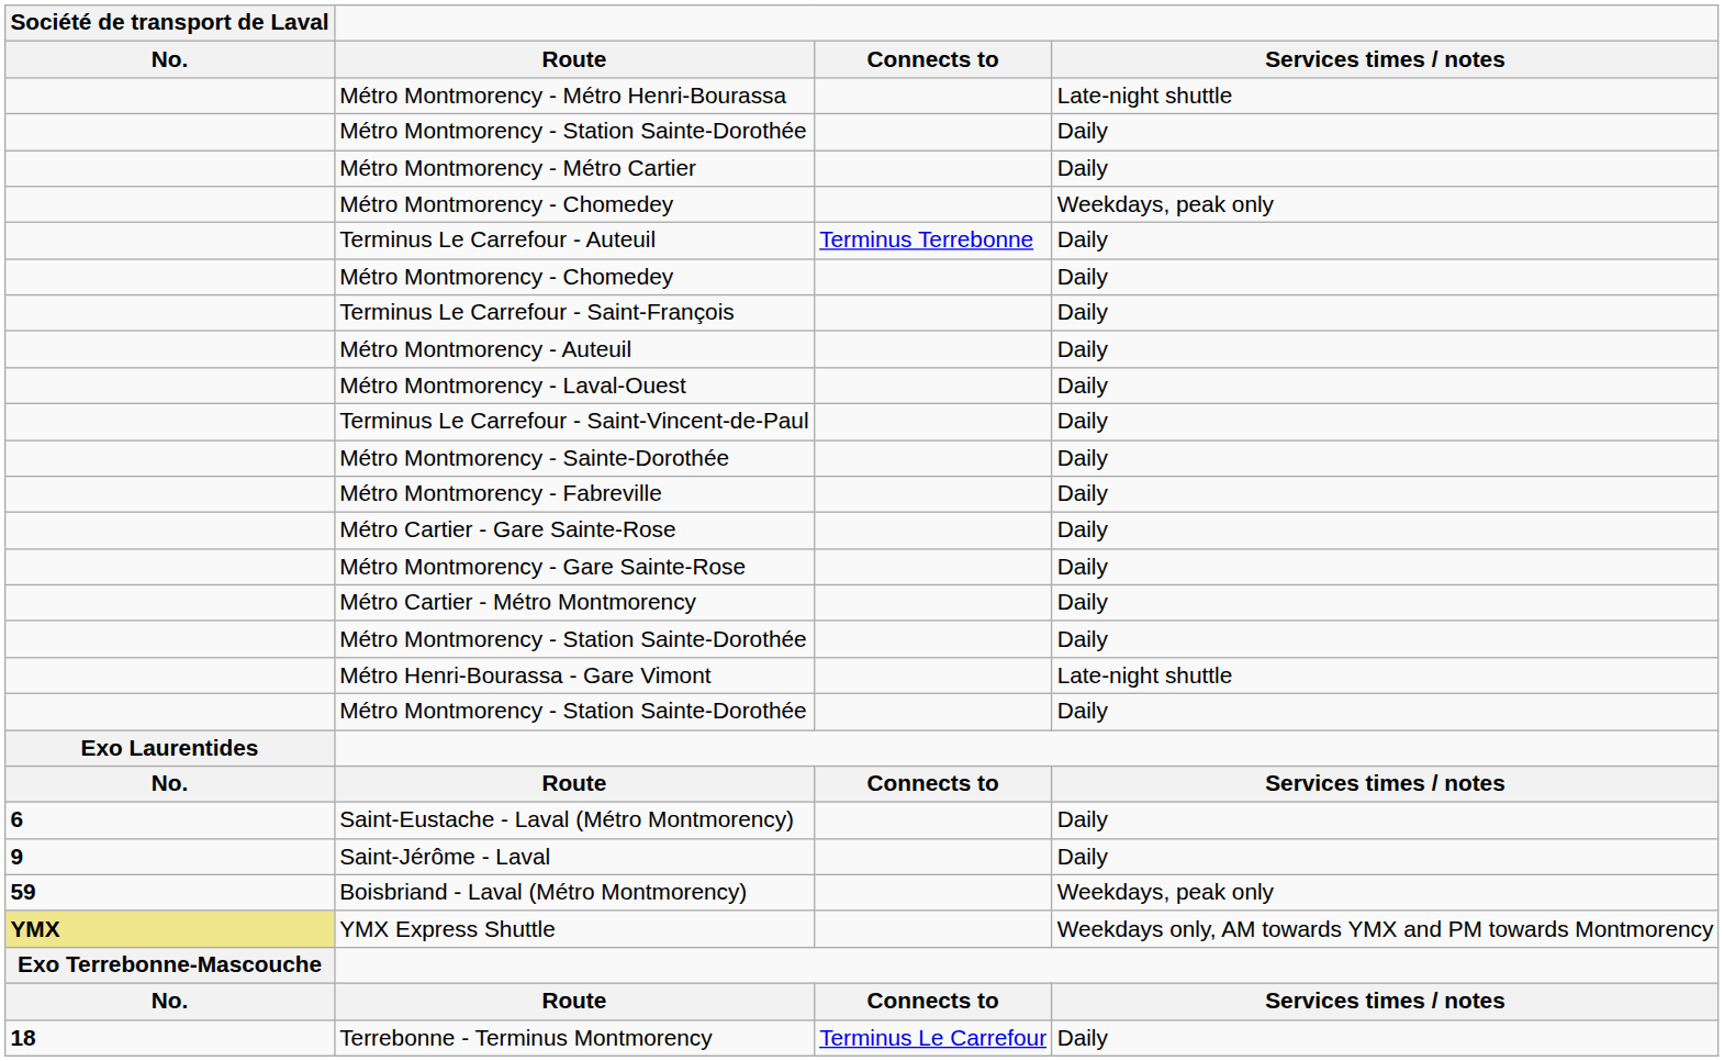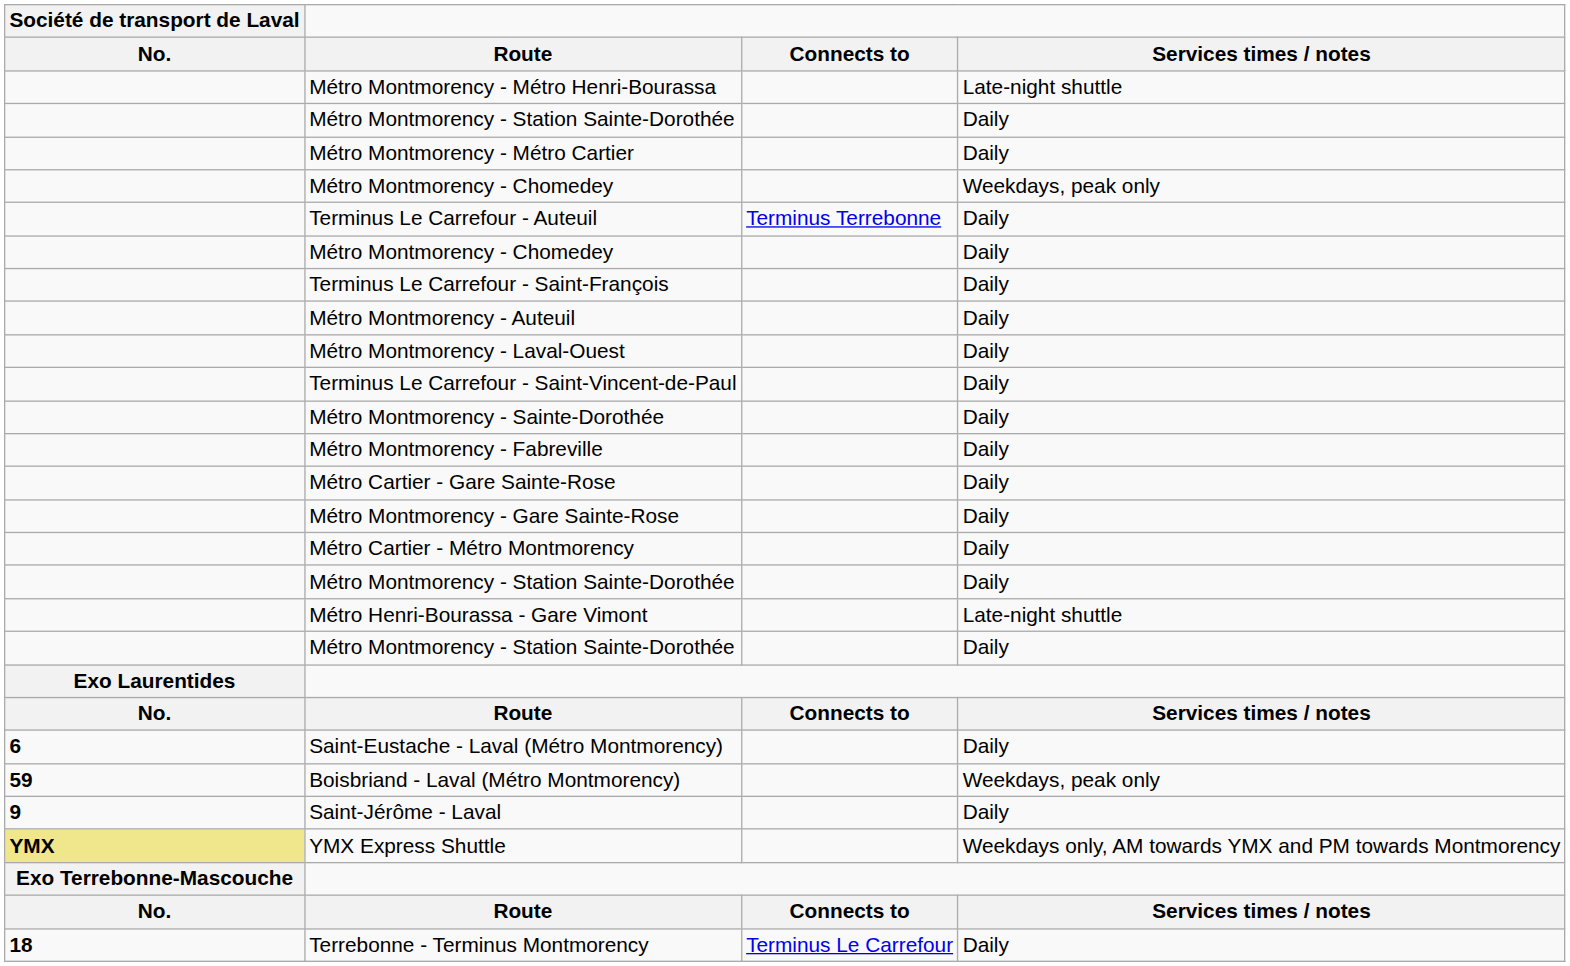rows swapped: Saint-Jérôme - Laval <-> Boisbriand - Laval (Métro Montmorency)
